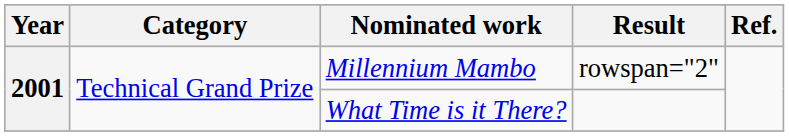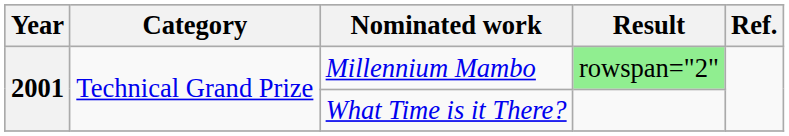Millennium Mambo | Result: no background -> lightgreen background
